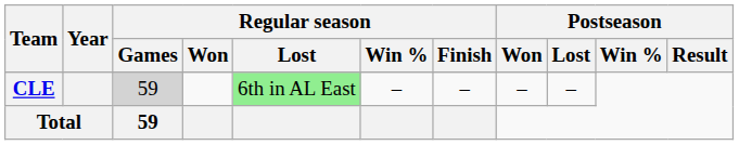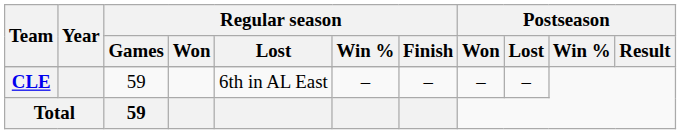CLE | Regular season / Games: lightgrey background -> no background
CLE | Regular season / Lost: lightgreen background -> no background
